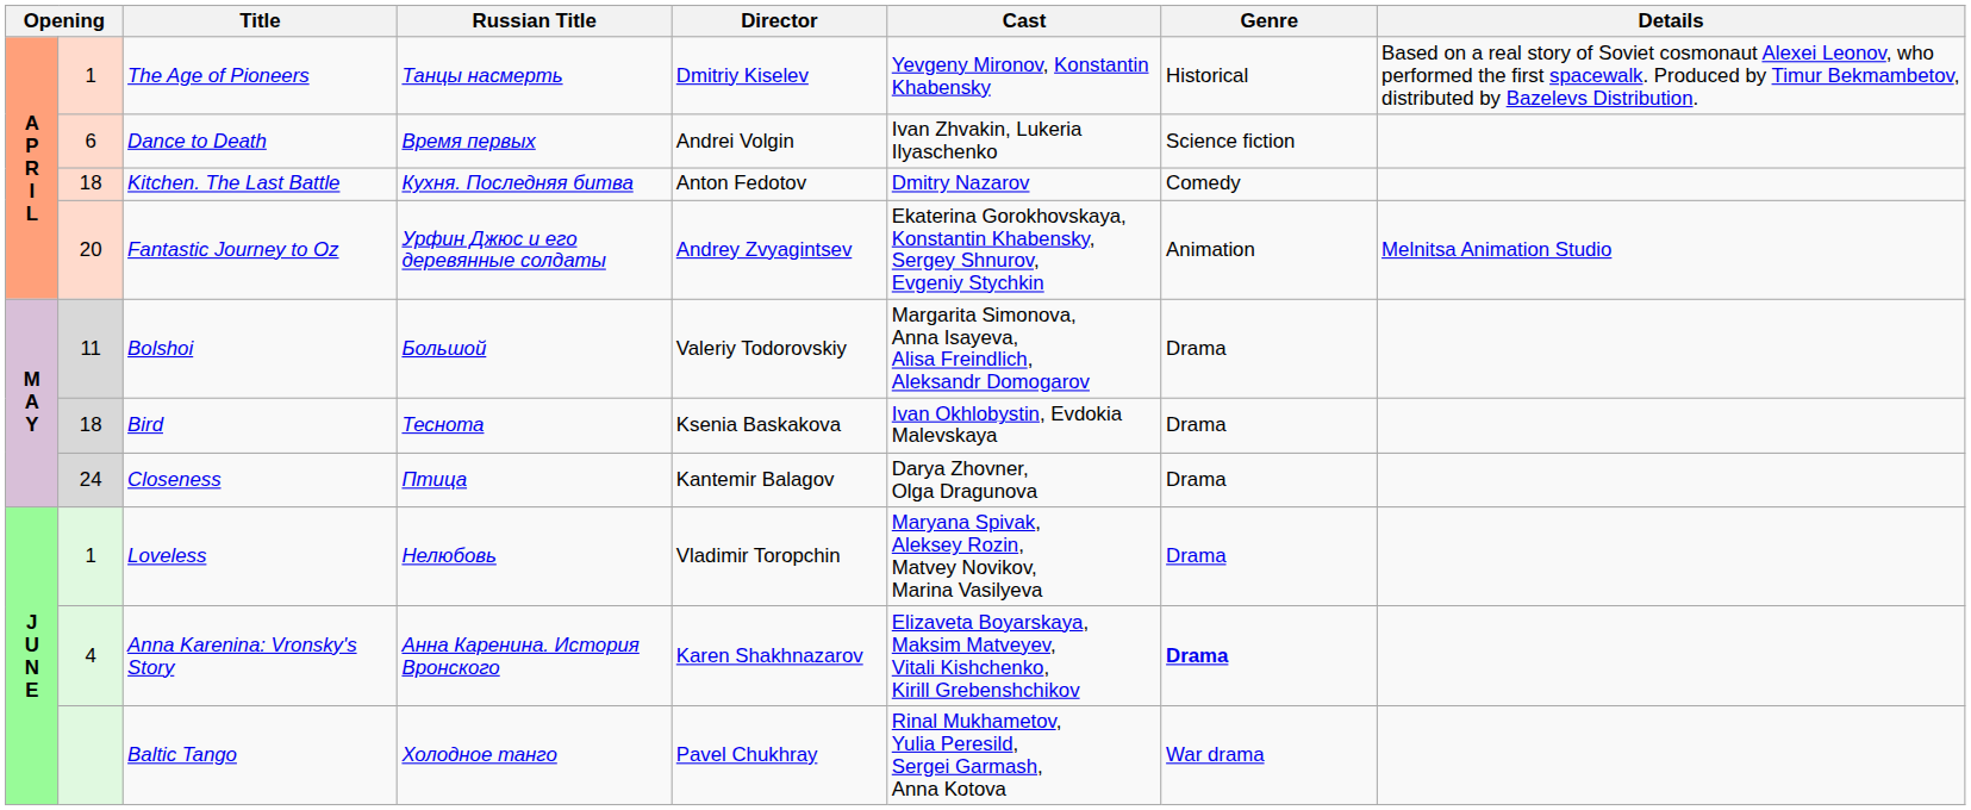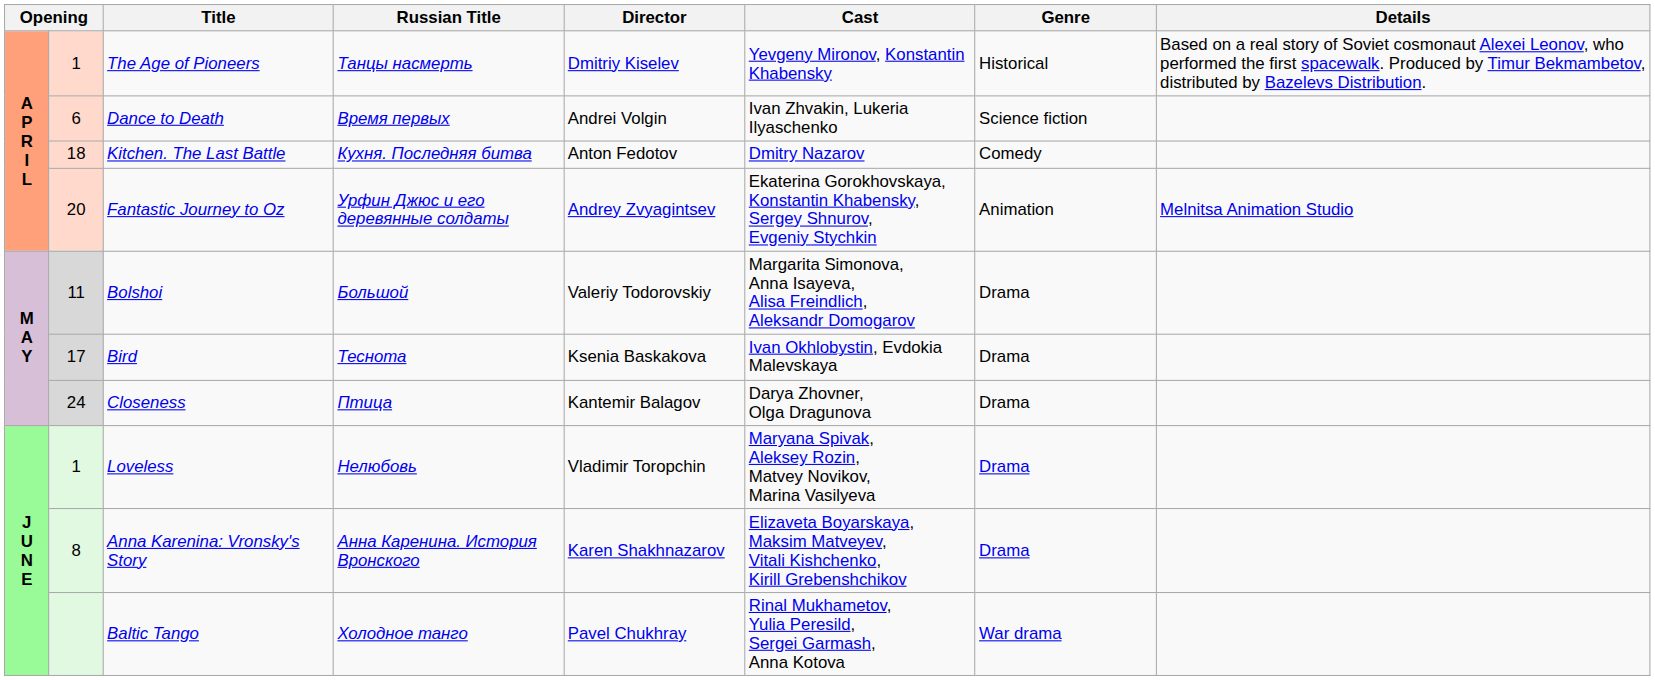Bird | column 2: 18 -> 17
Anna Karenina: Vronsky's Story | column 2: 4 -> 8
Anna Karenina: Vronsky's Story | Genre: bold -> normal
